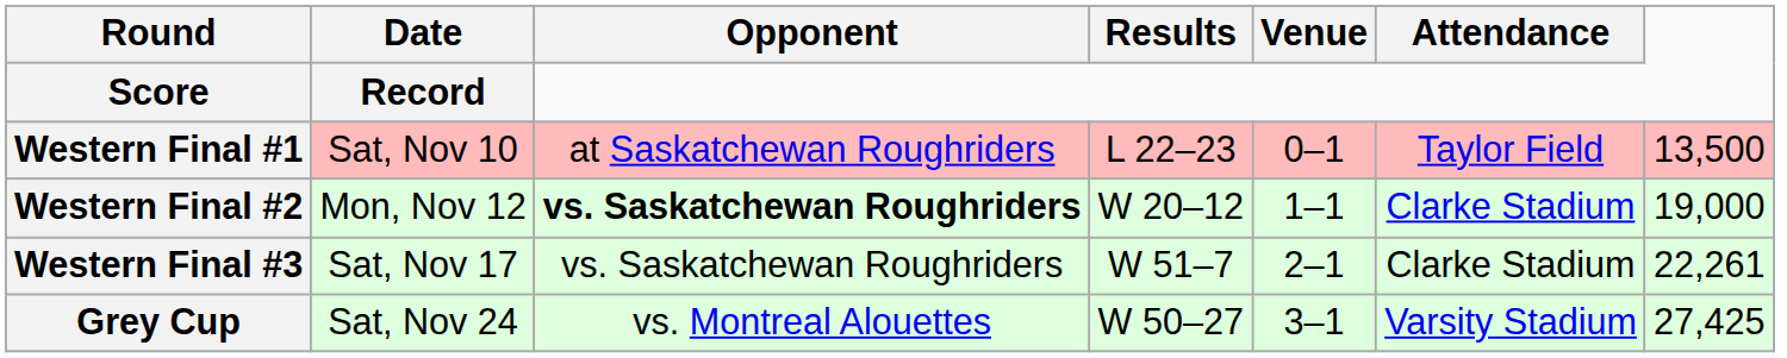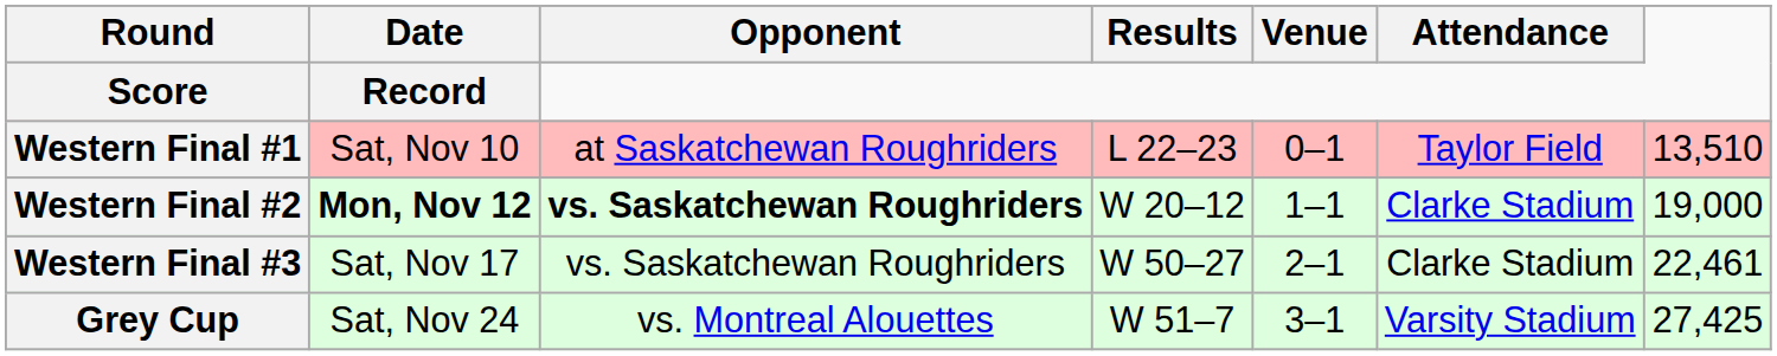Western Final #1 | column 7: 13,500 -> 13,510
Western Final #2 | Date / Record: normal -> bold
Western Final #3 | Results: W 51–7 -> W 50–27
Western Final #3 | column 7: 22,261 -> 22,461
Grey Cup | Results: W 50–27 -> W 51–7
